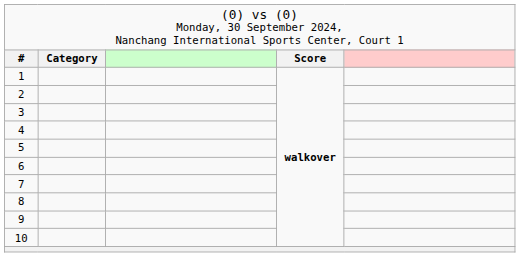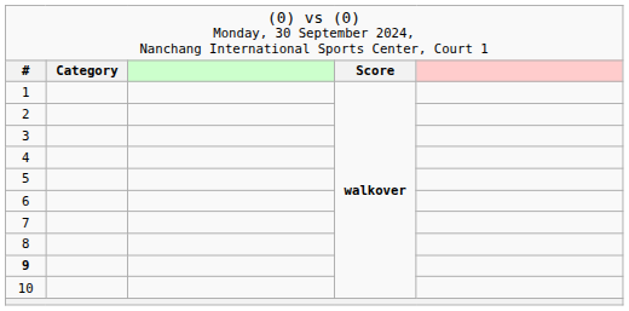9 | column 1: normal -> bold
